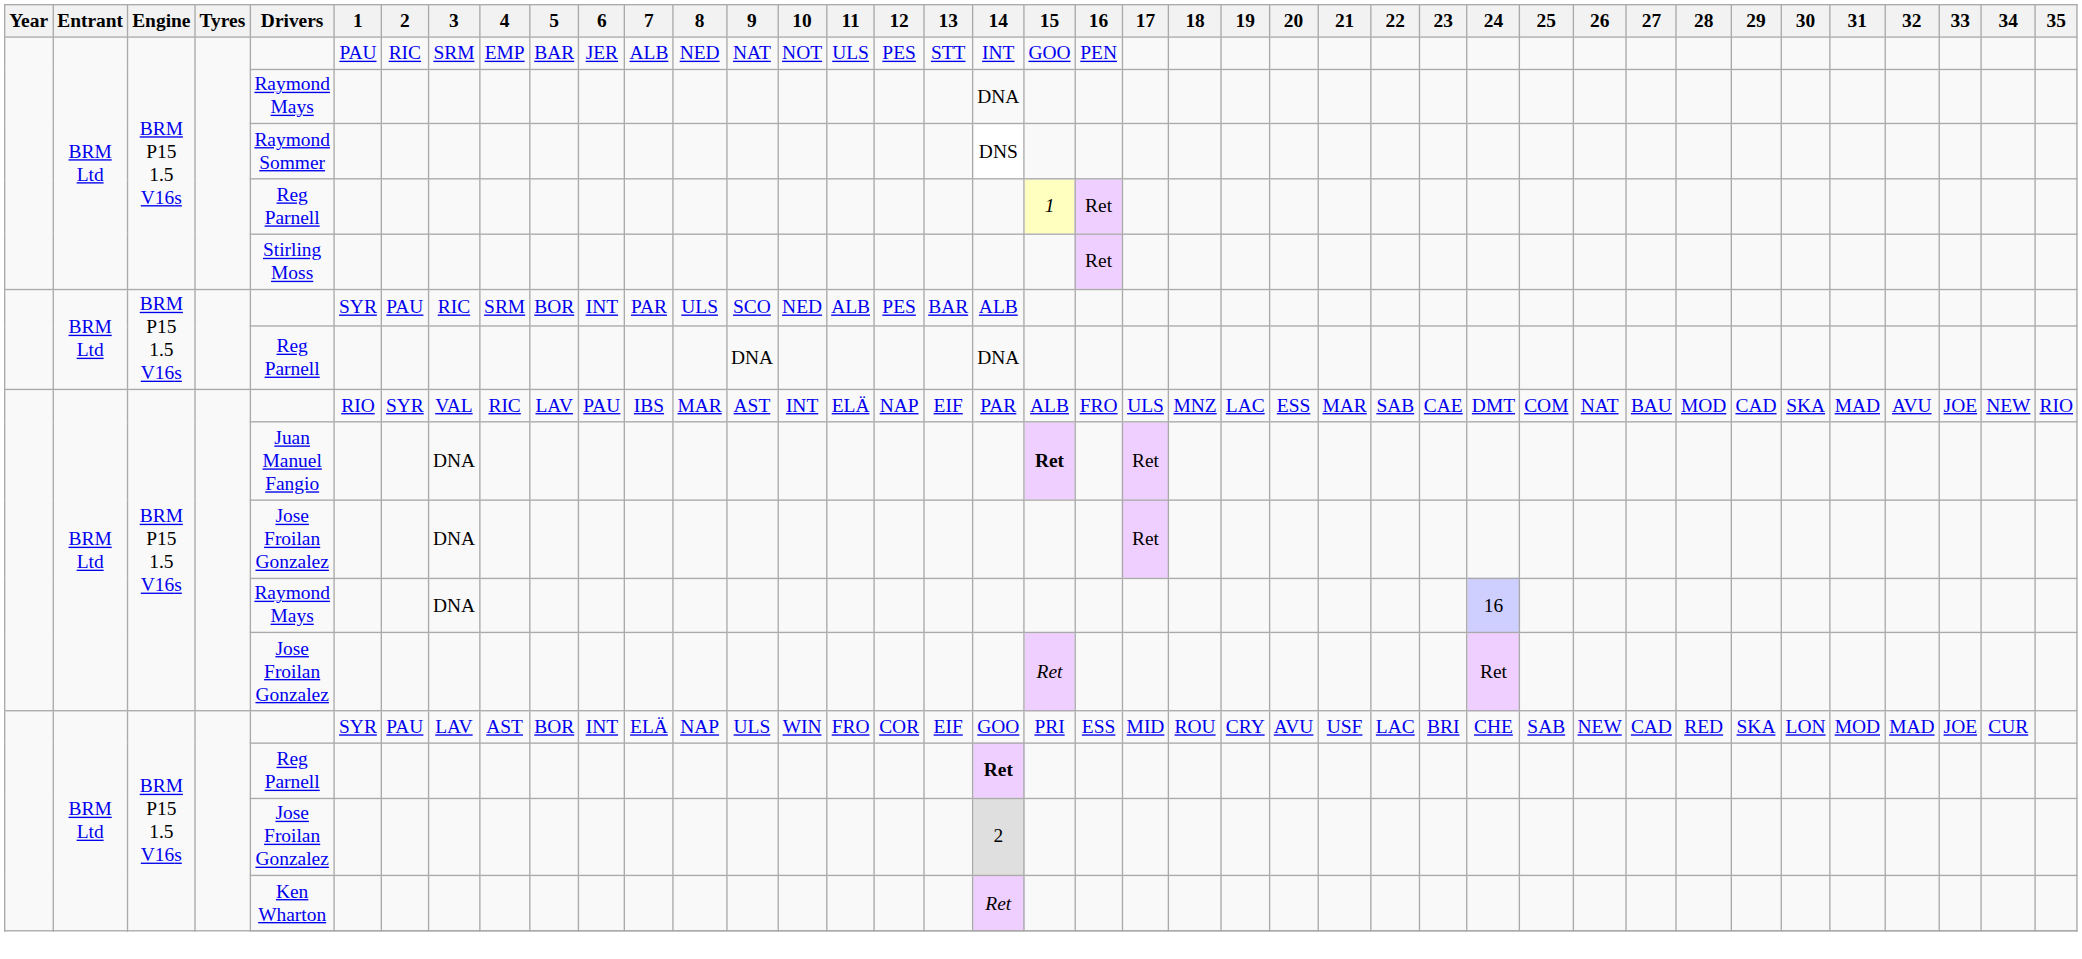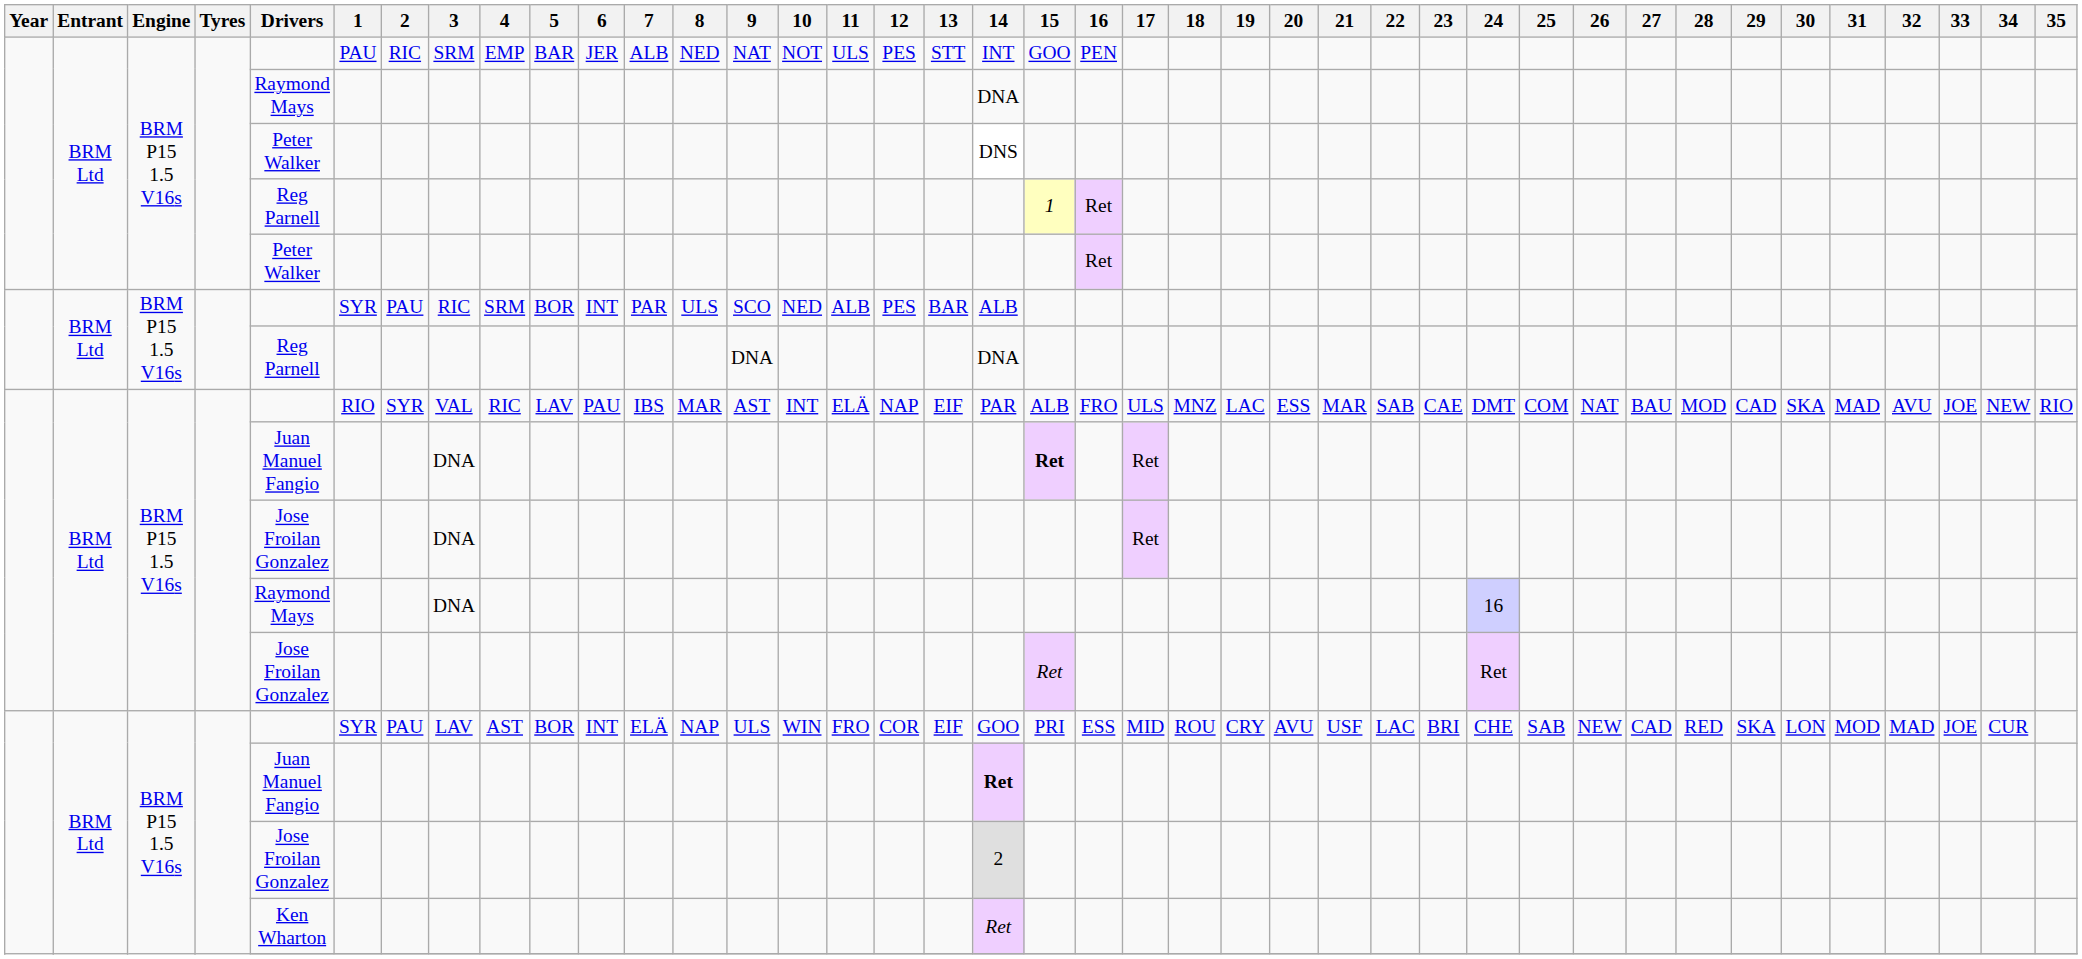row 4 | Drivers: Raymond Sommer -> Peter Walker
row 6 | Drivers: Stirling Moss -> Peter Walker
row 15 | Drivers: Reg Parnell -> Juan Manuel Fangio
